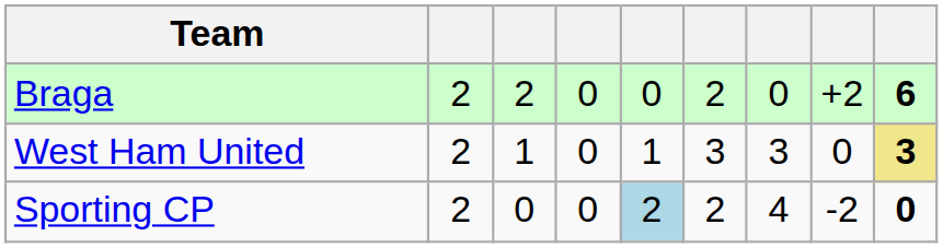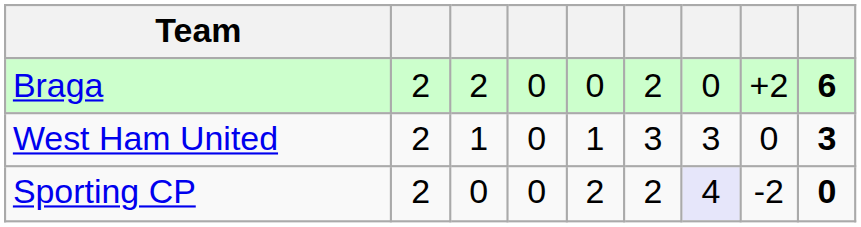West Ham United | column 9: khaki background -> no background
Sporting CP | column 5: lightblue background -> no background
Sporting CP | column 7: no background -> lavender background
